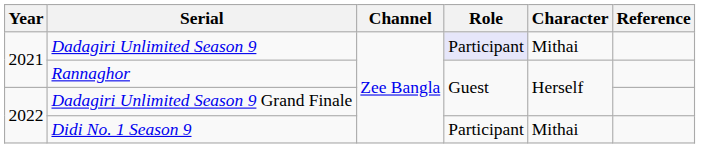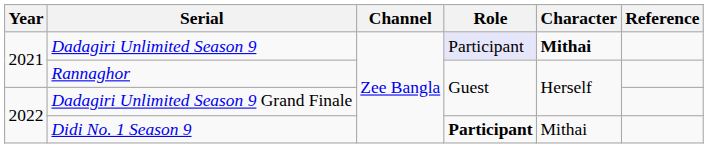Dadagiri Unlimited Season 9 | Character: normal -> bold
Didi No. 1 Season 9 | Role: normal -> bold
